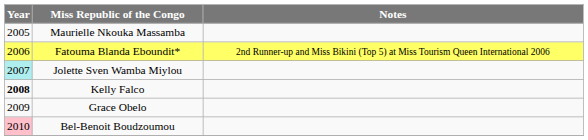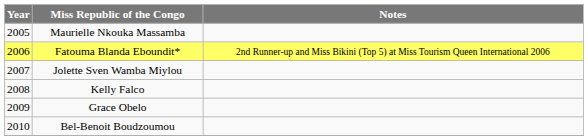Jolette Sven Wamba Miylou | Year: paleturquoise background -> no background
Kelly Falco | Year: bold -> normal
Bel-Benoit Boudzoumou | Year: pink background -> no background
